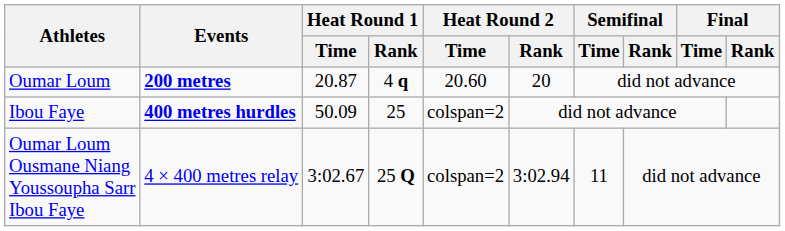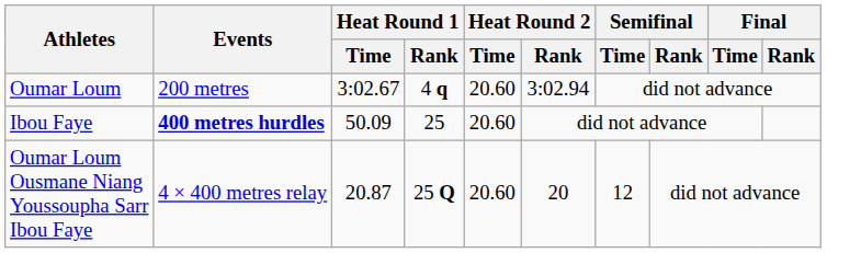Oumar Loum | Events: bold -> normal
Oumar Loum | Heat Round 1 / Time: 20.87 -> 3:02.67
Oumar Loum | Heat Round 2 / Rank: 20 -> 3:02.94
Ibou Faye | Heat Round 2 / Time: colspan=2 -> 20.60
Oumar Loum Ousmane Niang Youssoupha Sarr Ibou Faye | Heat Round 1 / Time: 3:02.67 -> 20.87
Oumar Loum Ousmane Niang Youssoupha Sarr Ibou Faye | Heat Round 2 / Time: colspan=2 -> 20.60
Oumar Loum Ousmane Niang Youssoupha Sarr Ibou Faye | Heat Round 2 / Rank: 3:02.94 -> 20
Oumar Loum Ousmane Niang Youssoupha Sarr Ibou Faye | Semifinal / Time: 11 -> 12
